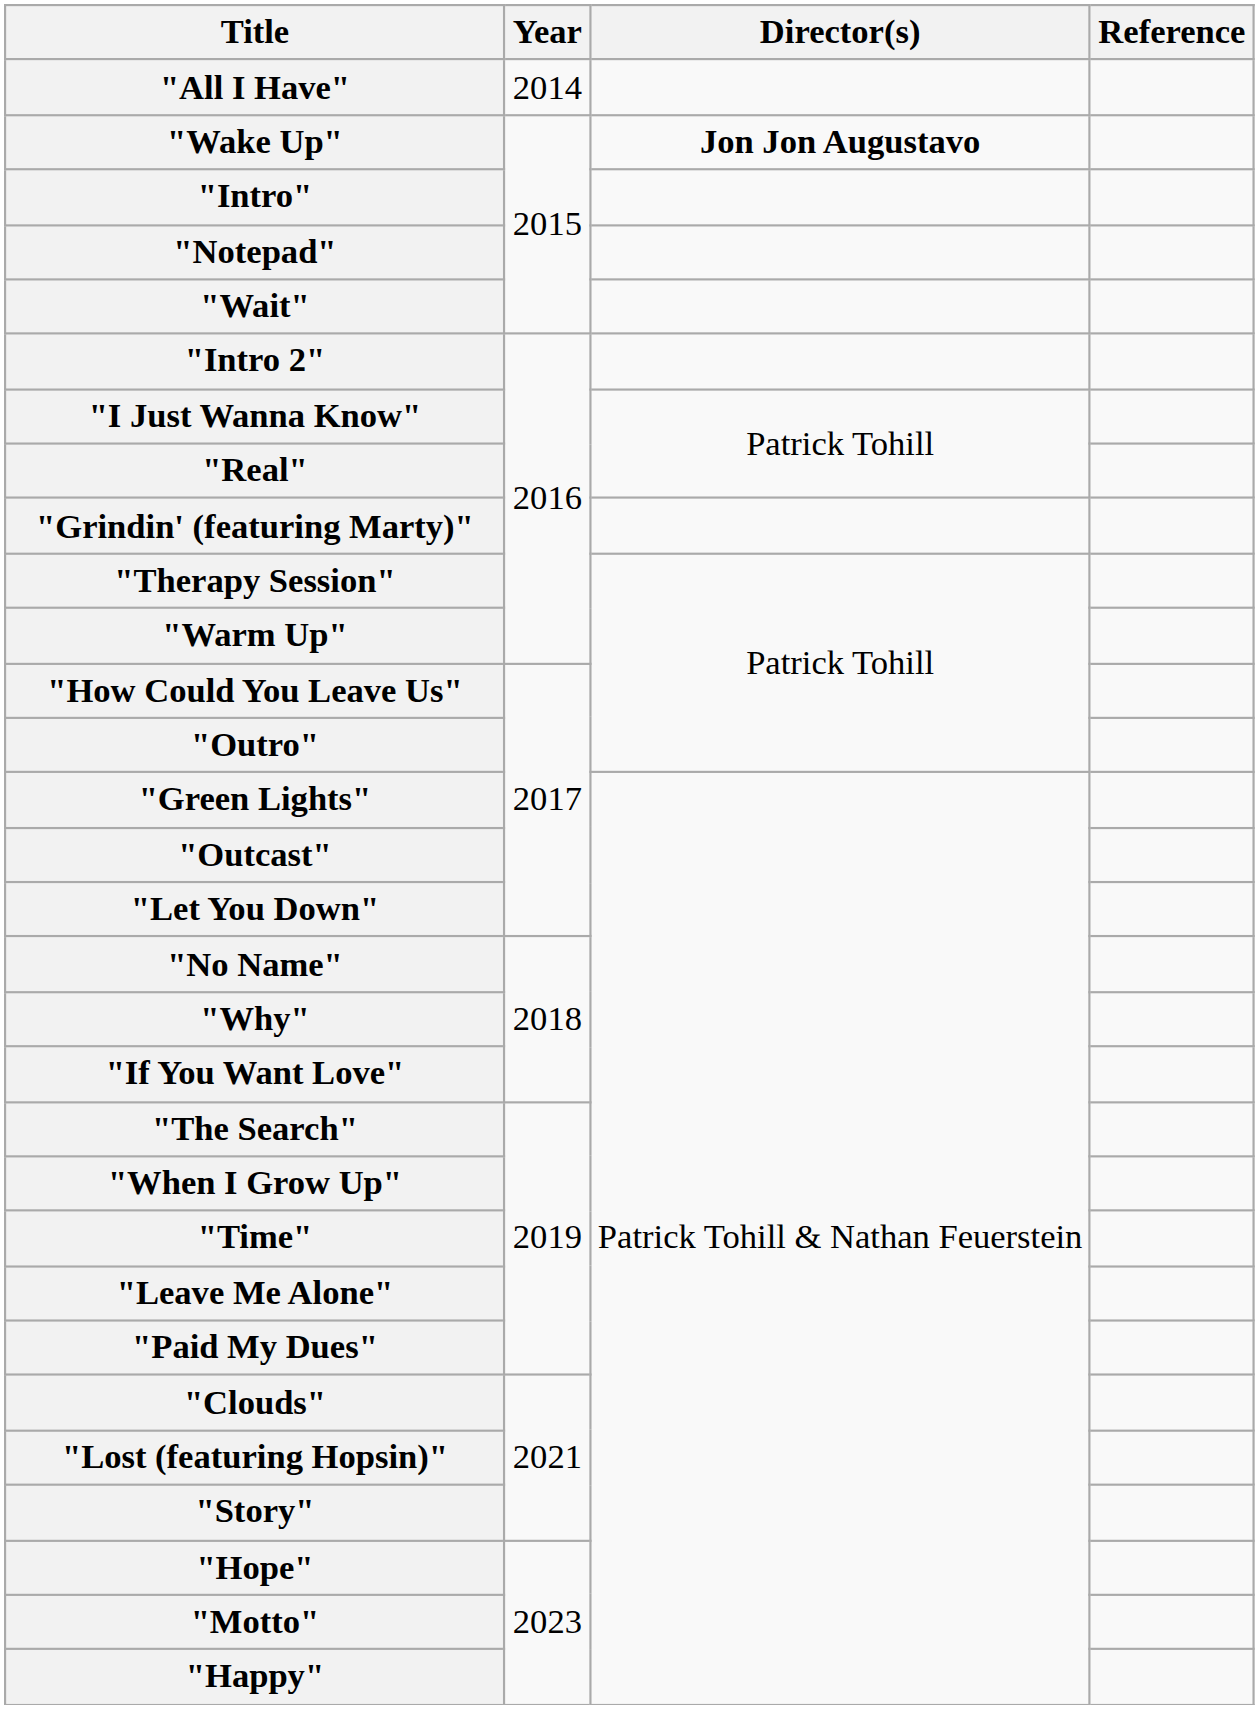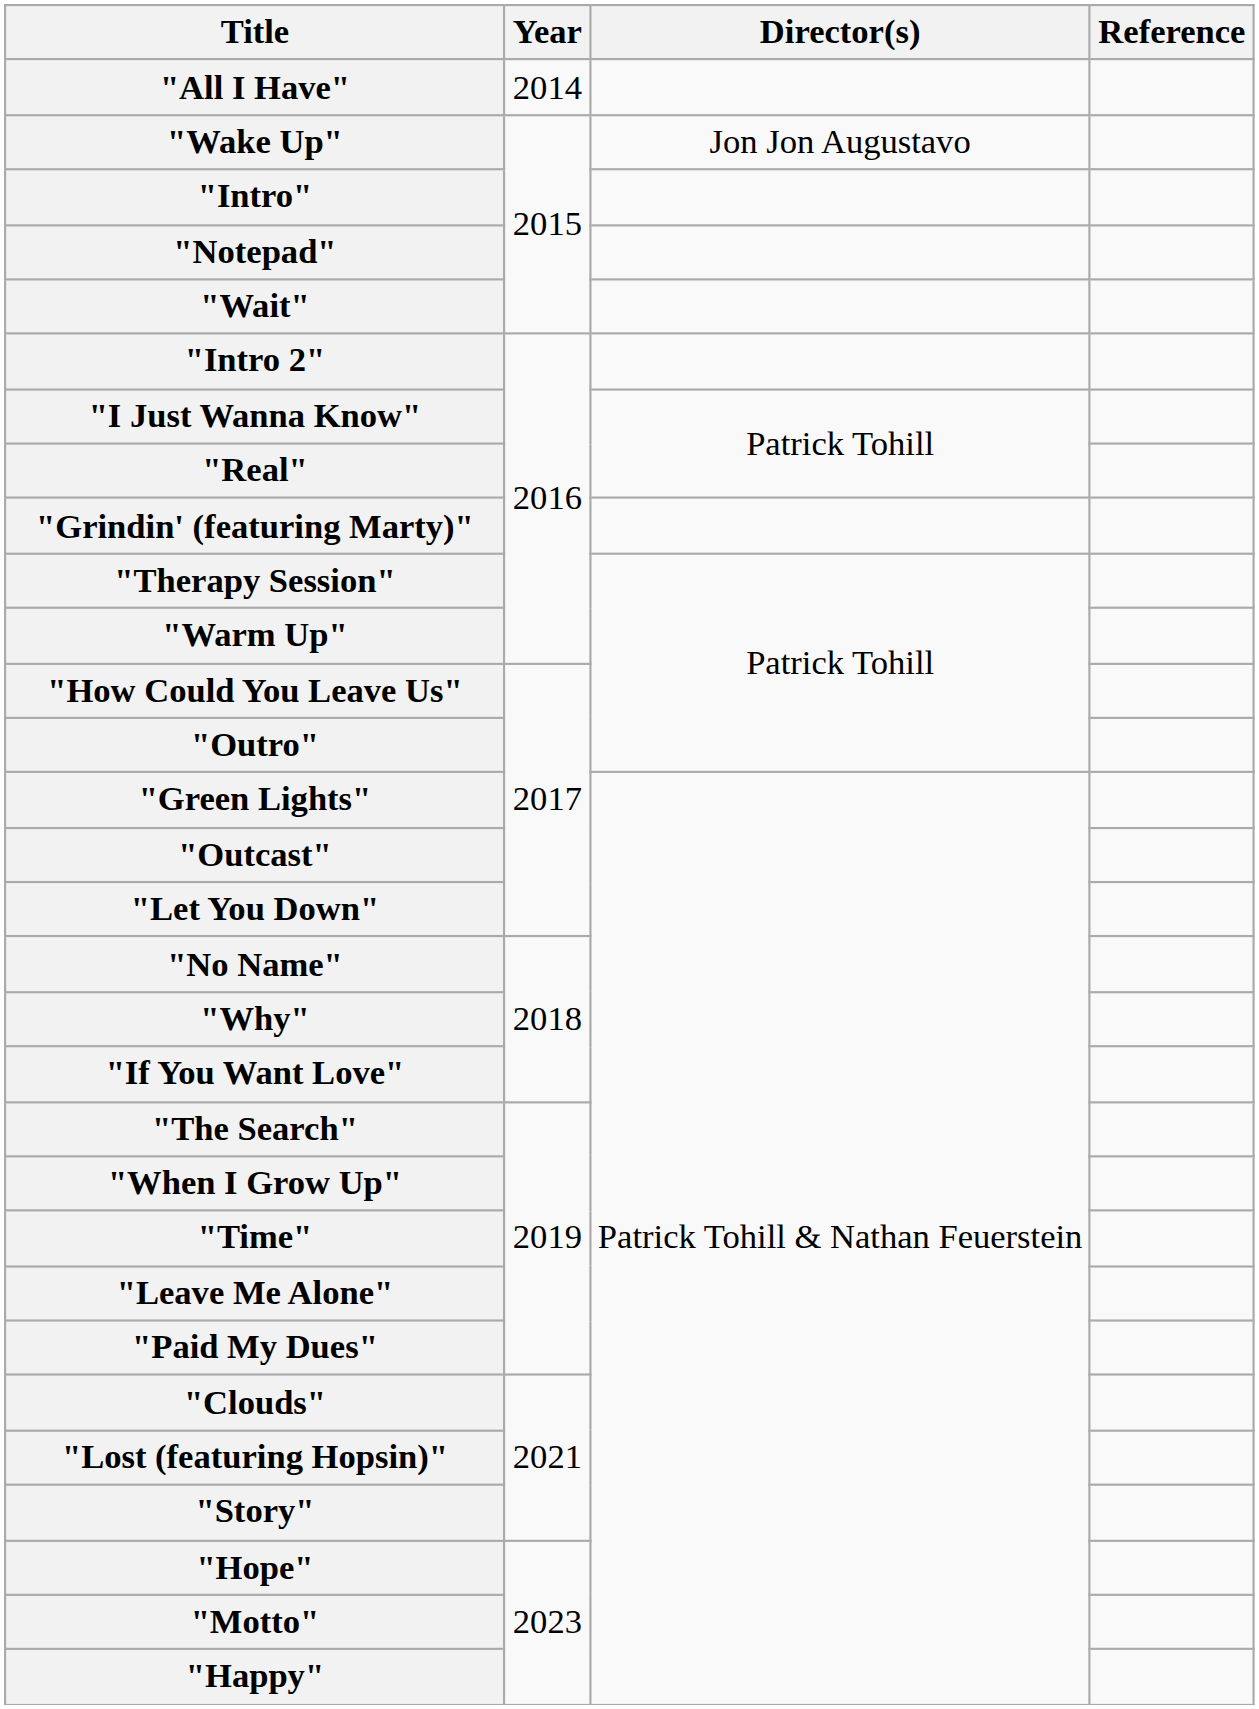"Wake Up" | Director(s): bold -> normal
